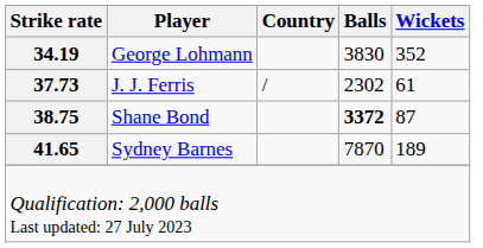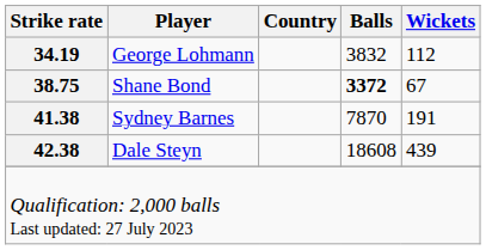George Lohmann | Balls: 3830 -> 3832
George Lohmann | Wickets: 352 -> 112
- row: 37.73 | J. J. Ferris | / | 2302 | 61
Shane Bond | Wickets: 87 -> 67
Sydney Barnes | Strike rate: 41.65 -> 41.38
Sydney Barnes | Wickets: 189 -> 191
+ row: 42.38 | Dale Steyn | 18608 | 439
